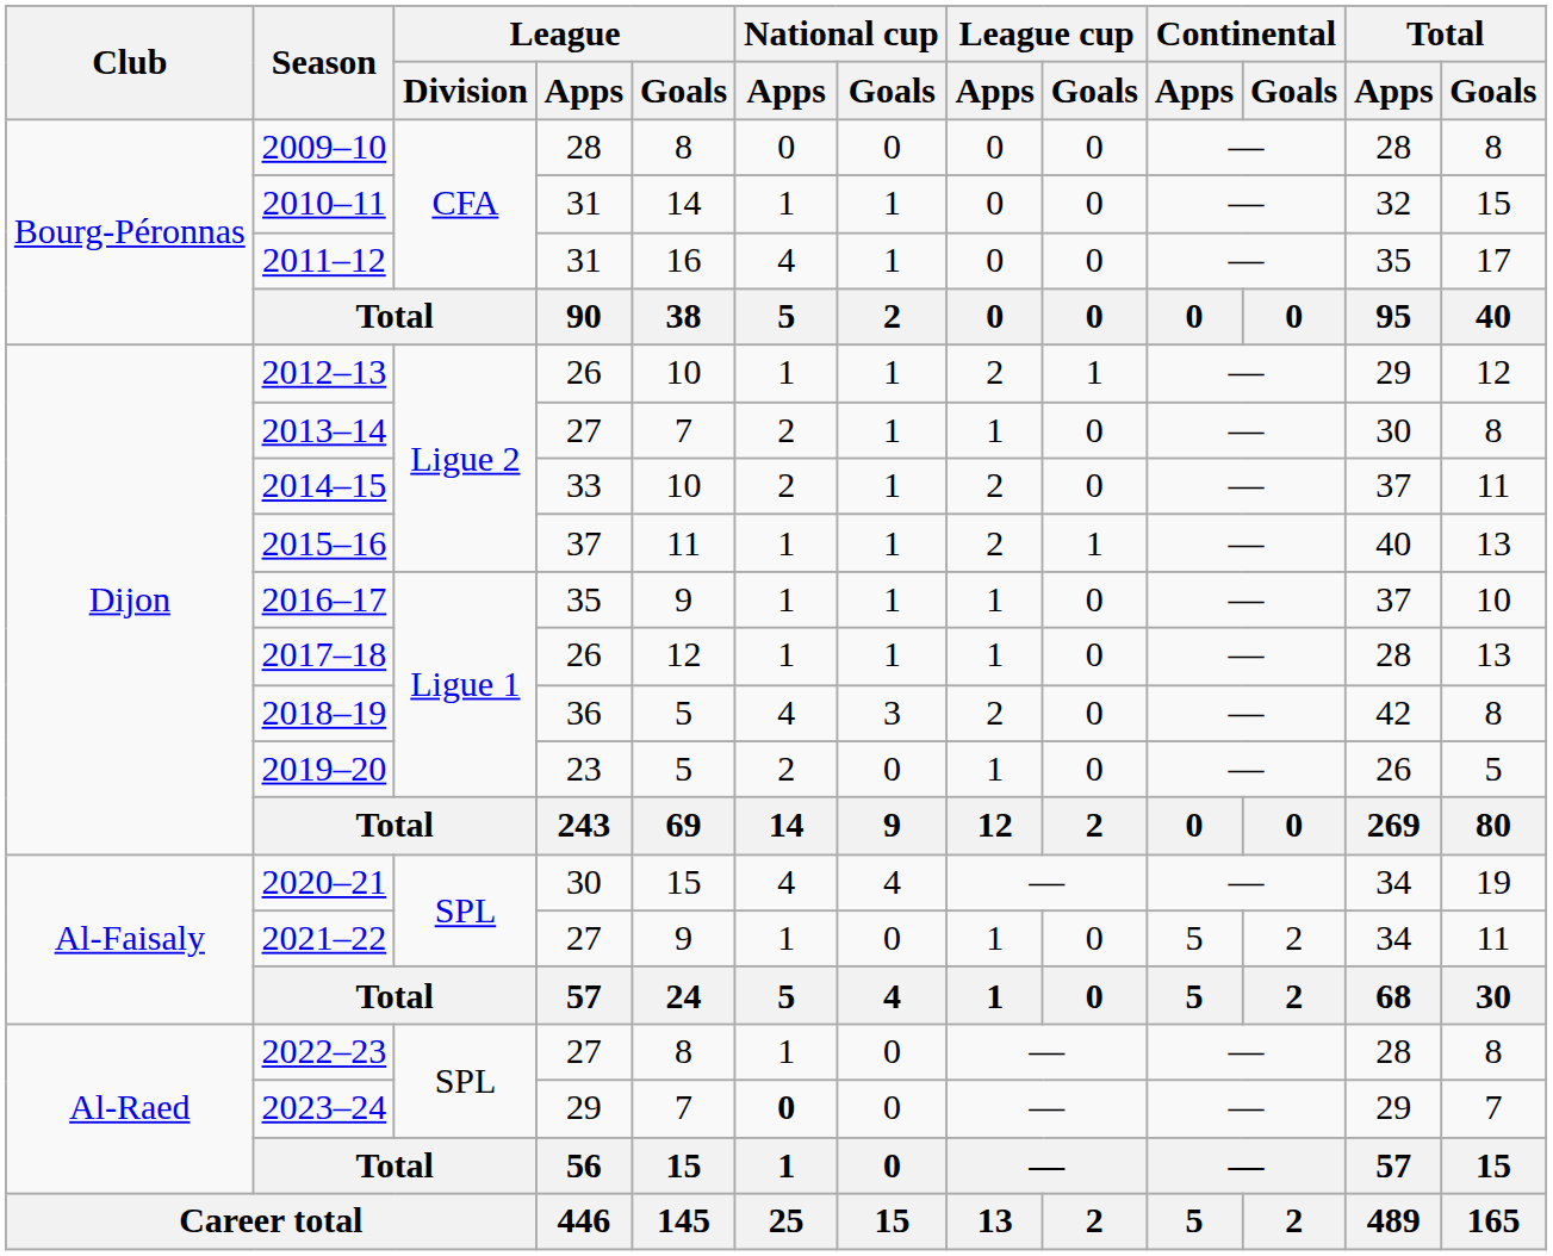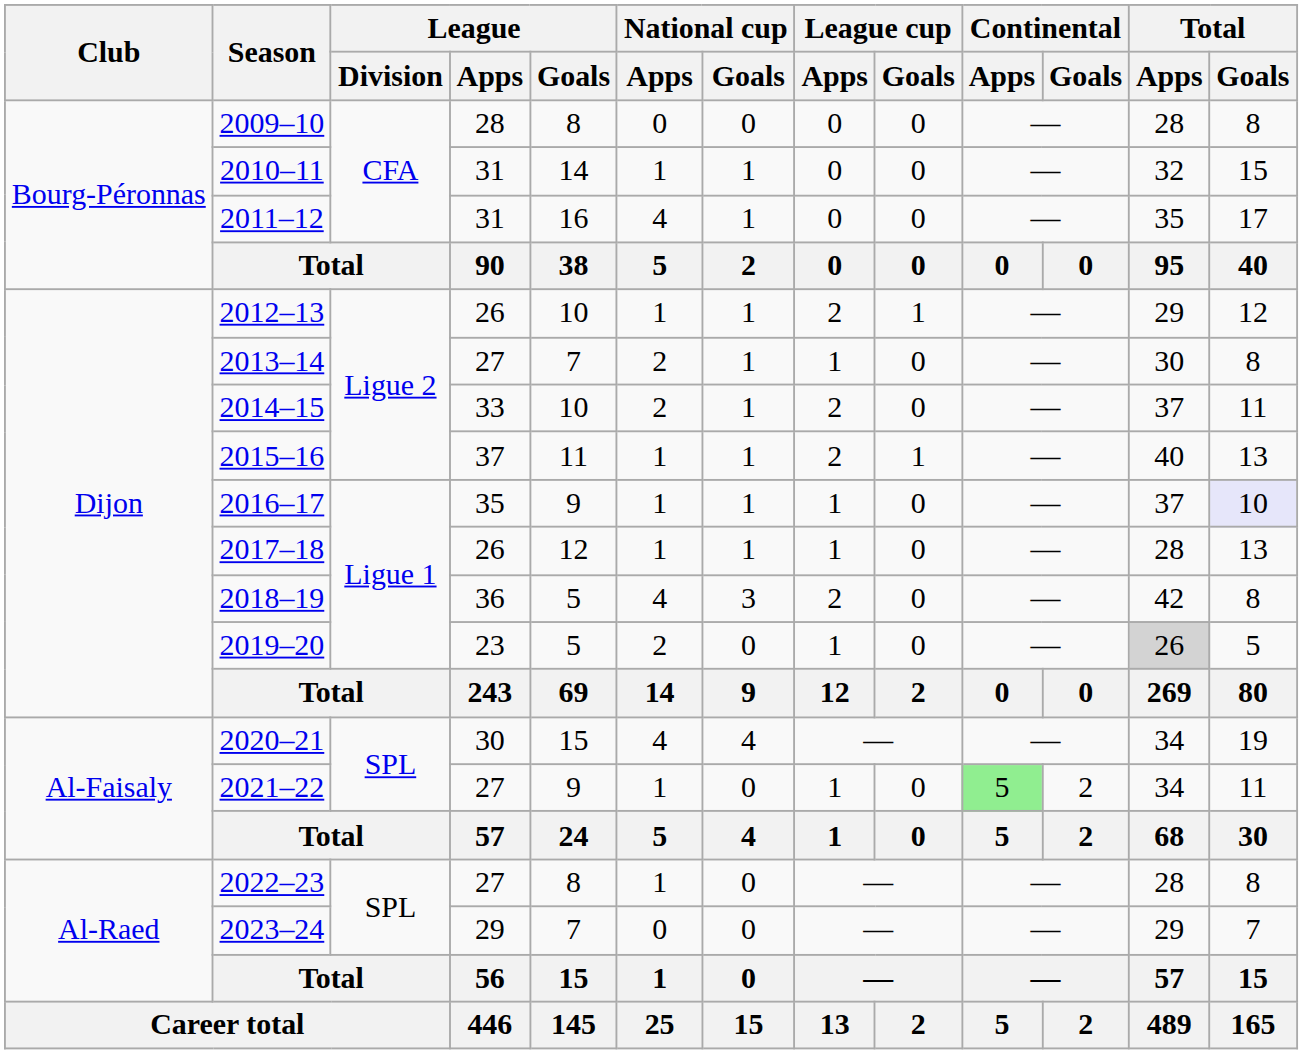2016–17 | Total / Goals: no background -> lavender background
2019–20 | Total / Apps: no background -> lightgrey background
2021–22 | Continental / Apps: no background -> lightgreen background
2023–24 | National cup / Apps: bold -> normal
